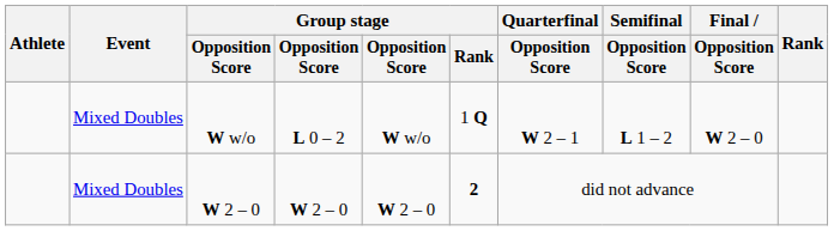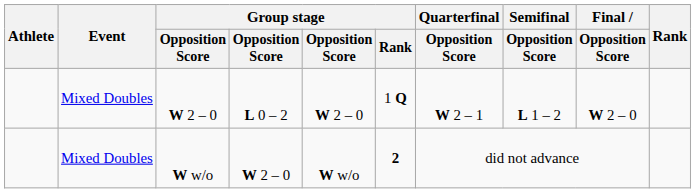row 3 | column 3: W w/o -> W 2 – 0
row 3 | column 5: W w/o -> W 2 – 0
row 4 | column 3: W 2 – 0 -> W w/o
row 4 | column 5: W 2 – 0 -> W w/o
